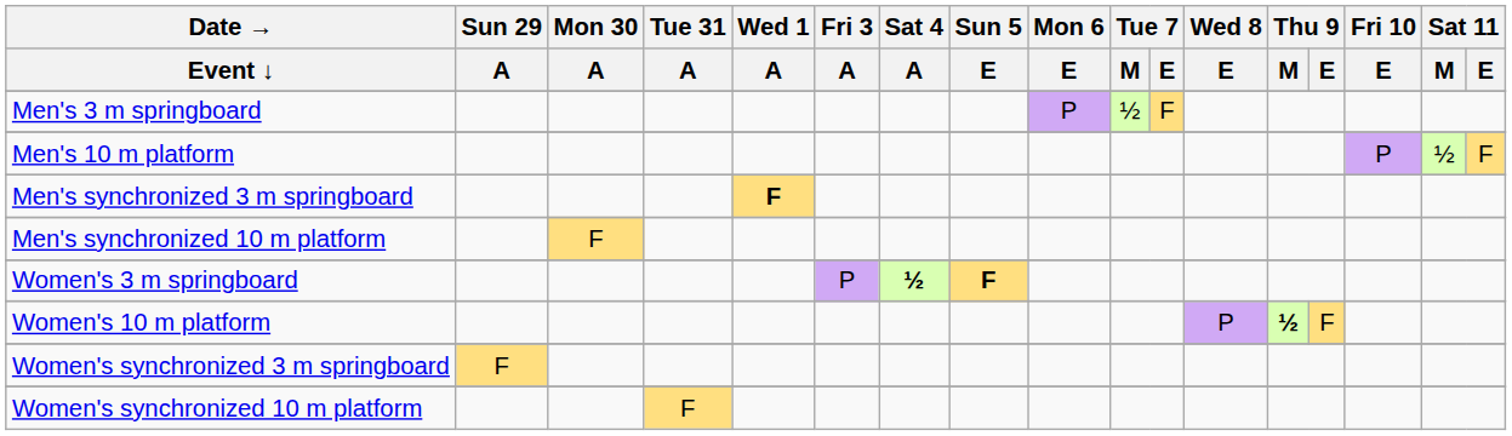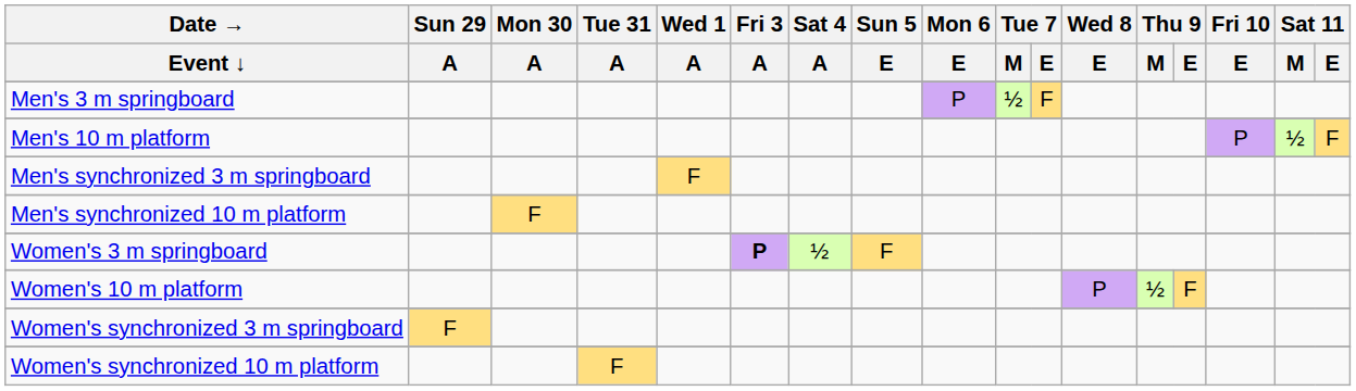Men's synchronized 3 m springboard | Wed 1 / A: bold -> normal
Women's 3 m springboard | Fri 3 / A: normal -> bold
Women's 3 m springboard | Sat 4 / A: bold -> normal
Women's 3 m springboard | Sun 5 / E: bold -> normal
Women's 10 m platform | Thu 9 / M: bold -> normal
